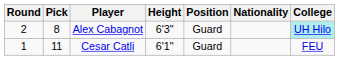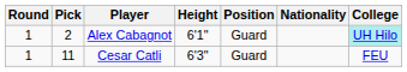Alex Cabagnot | Round: 2 -> 1
Alex Cabagnot | Pick: 8 -> 2
Alex Cabagnot | Height: 6'3" -> 6'1"
Cesar Catli | Height: 6'1" -> 6'3"
